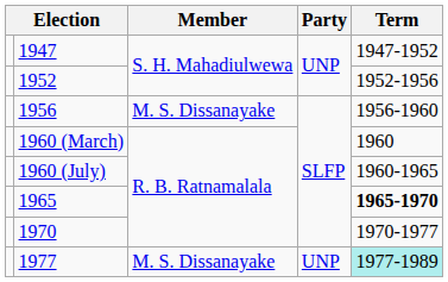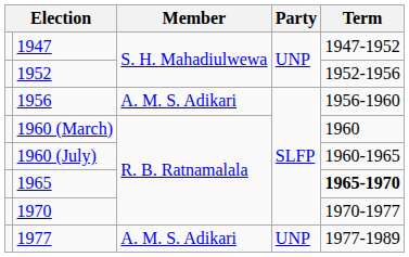1956 | Member: M. S. Dissanayake -> A. M. S. Adikari
1977 | Member: M. S. Dissanayake -> A. M. S. Adikari
1977 | Term: paleturquoise background -> no background
